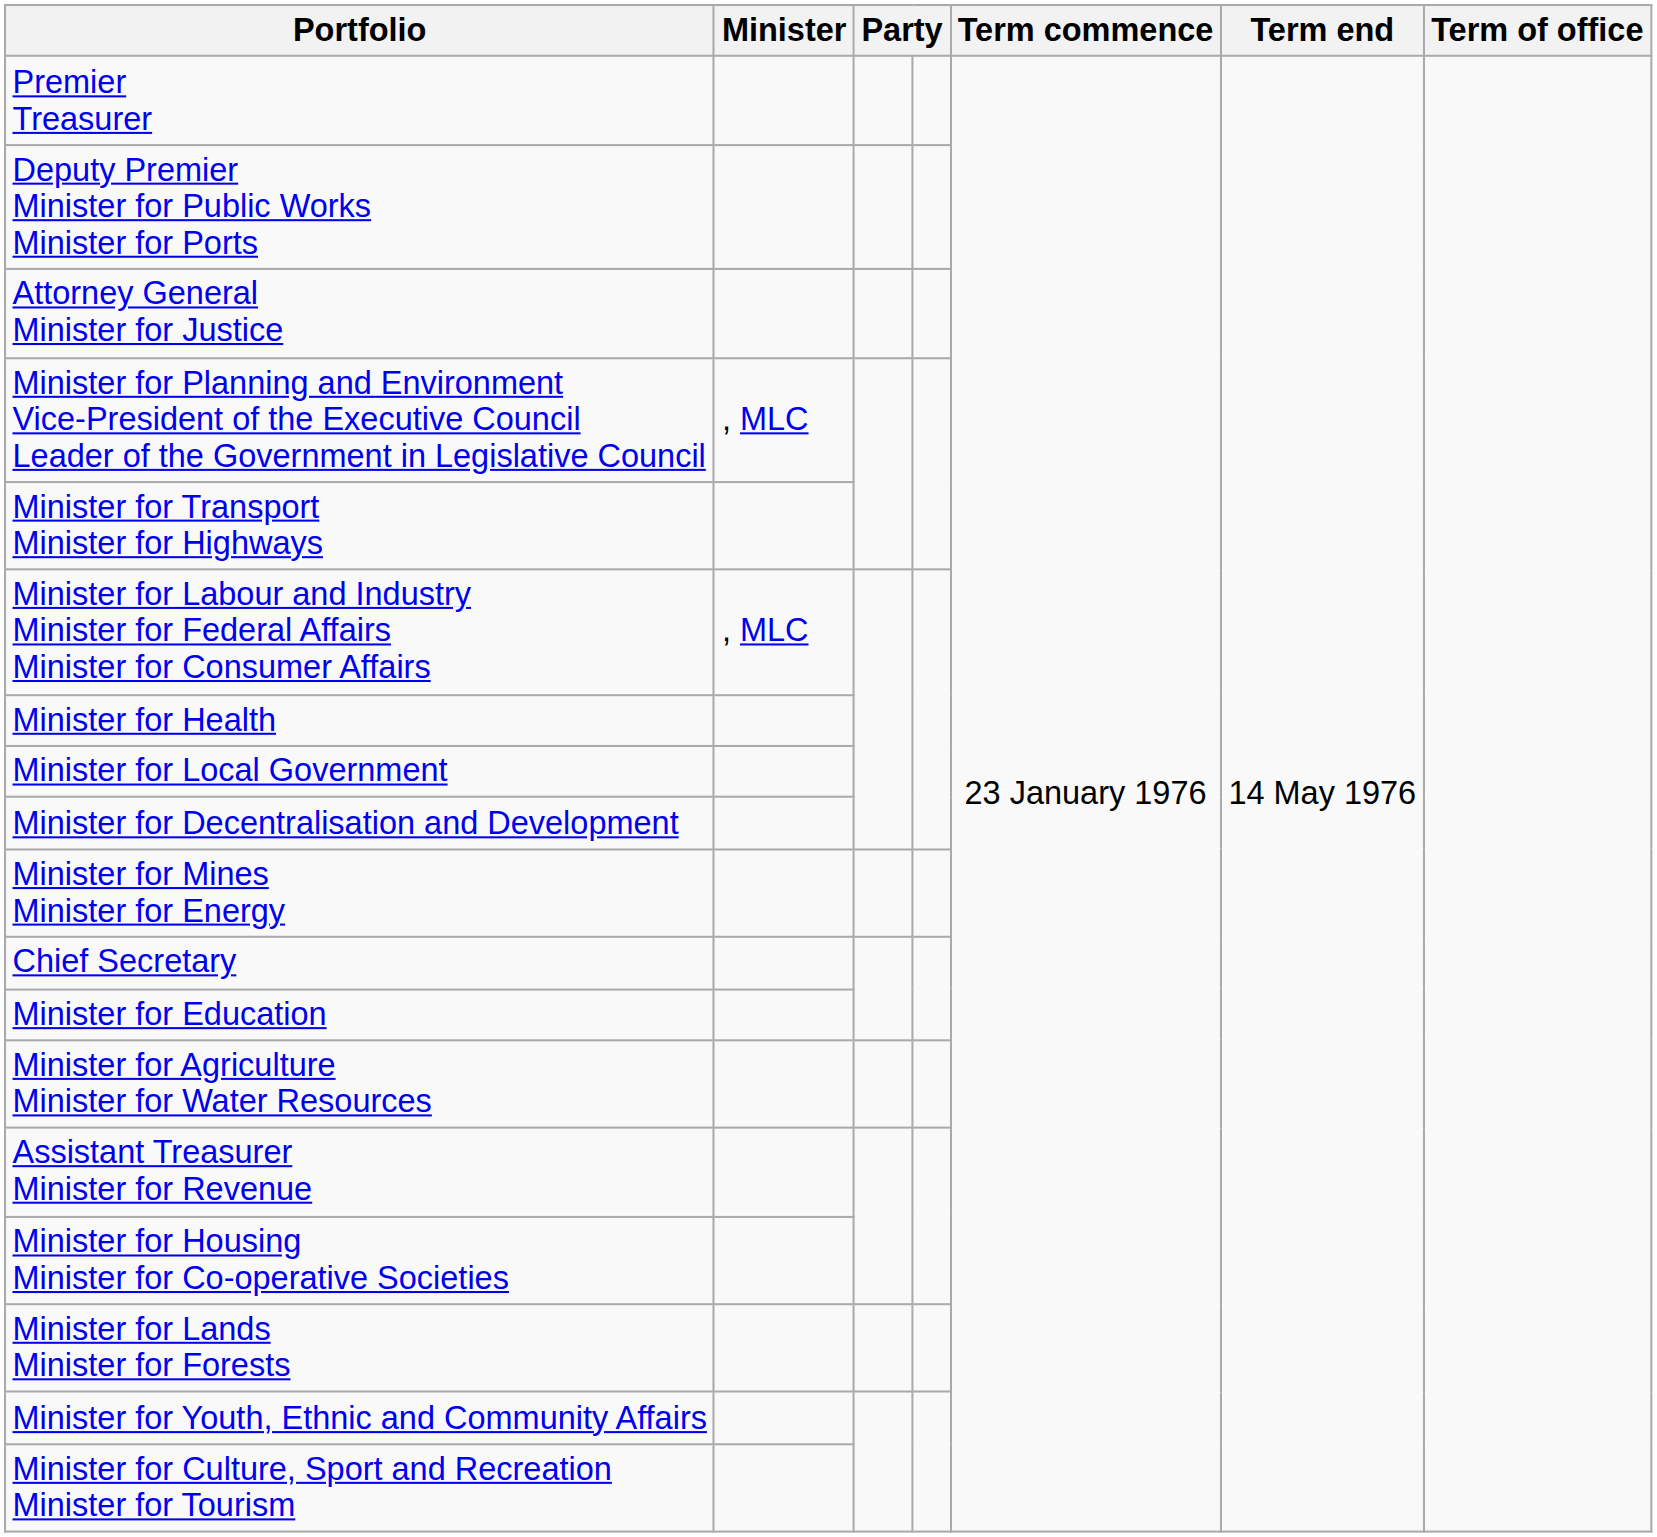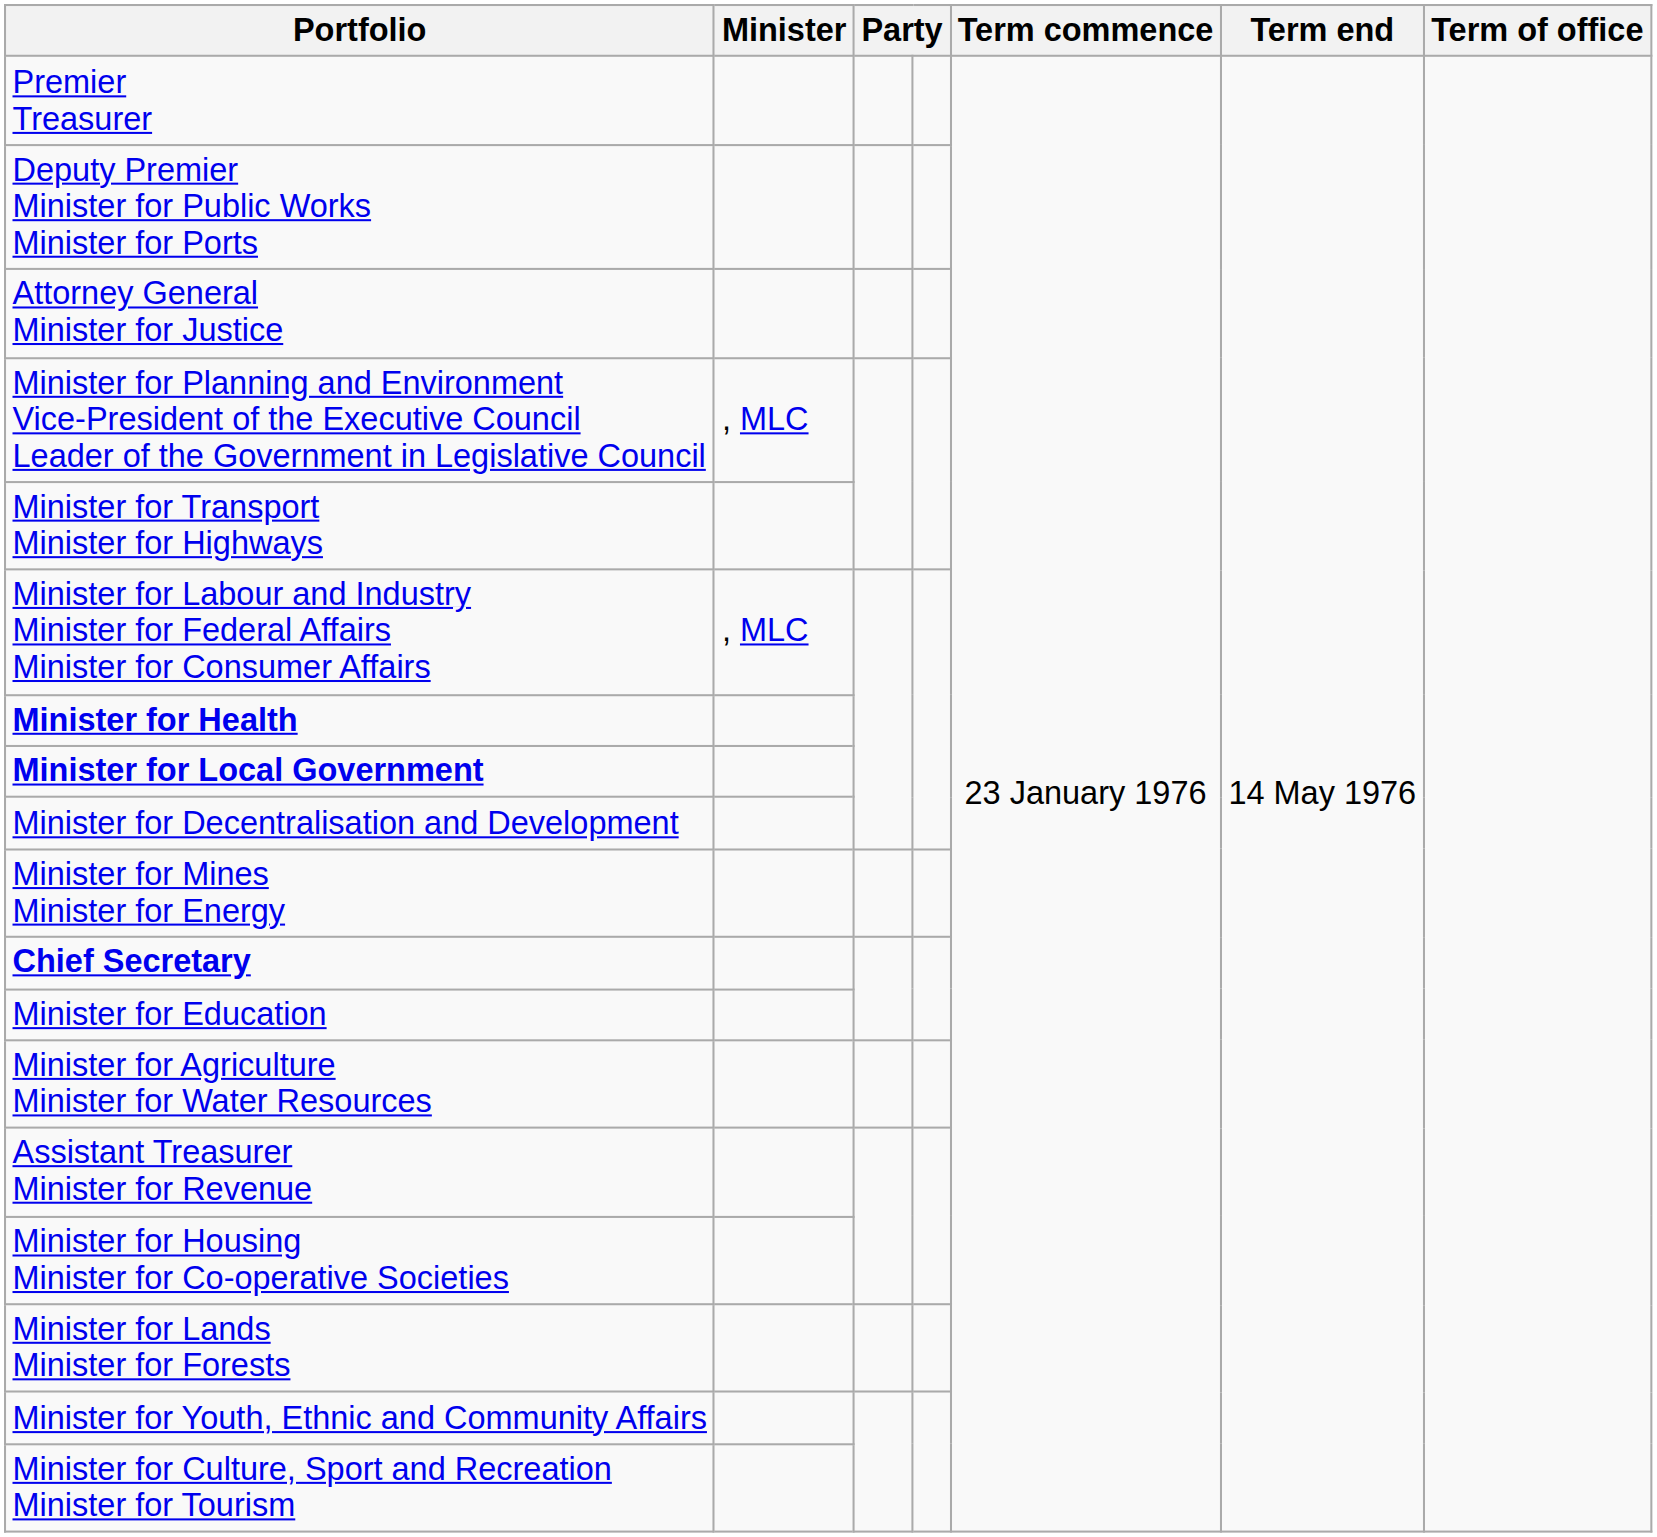Minister for Health | Portfolio: normal -> bold
Minister for Local Government | Portfolio: normal -> bold
Chief Secretary | Portfolio: normal -> bold
